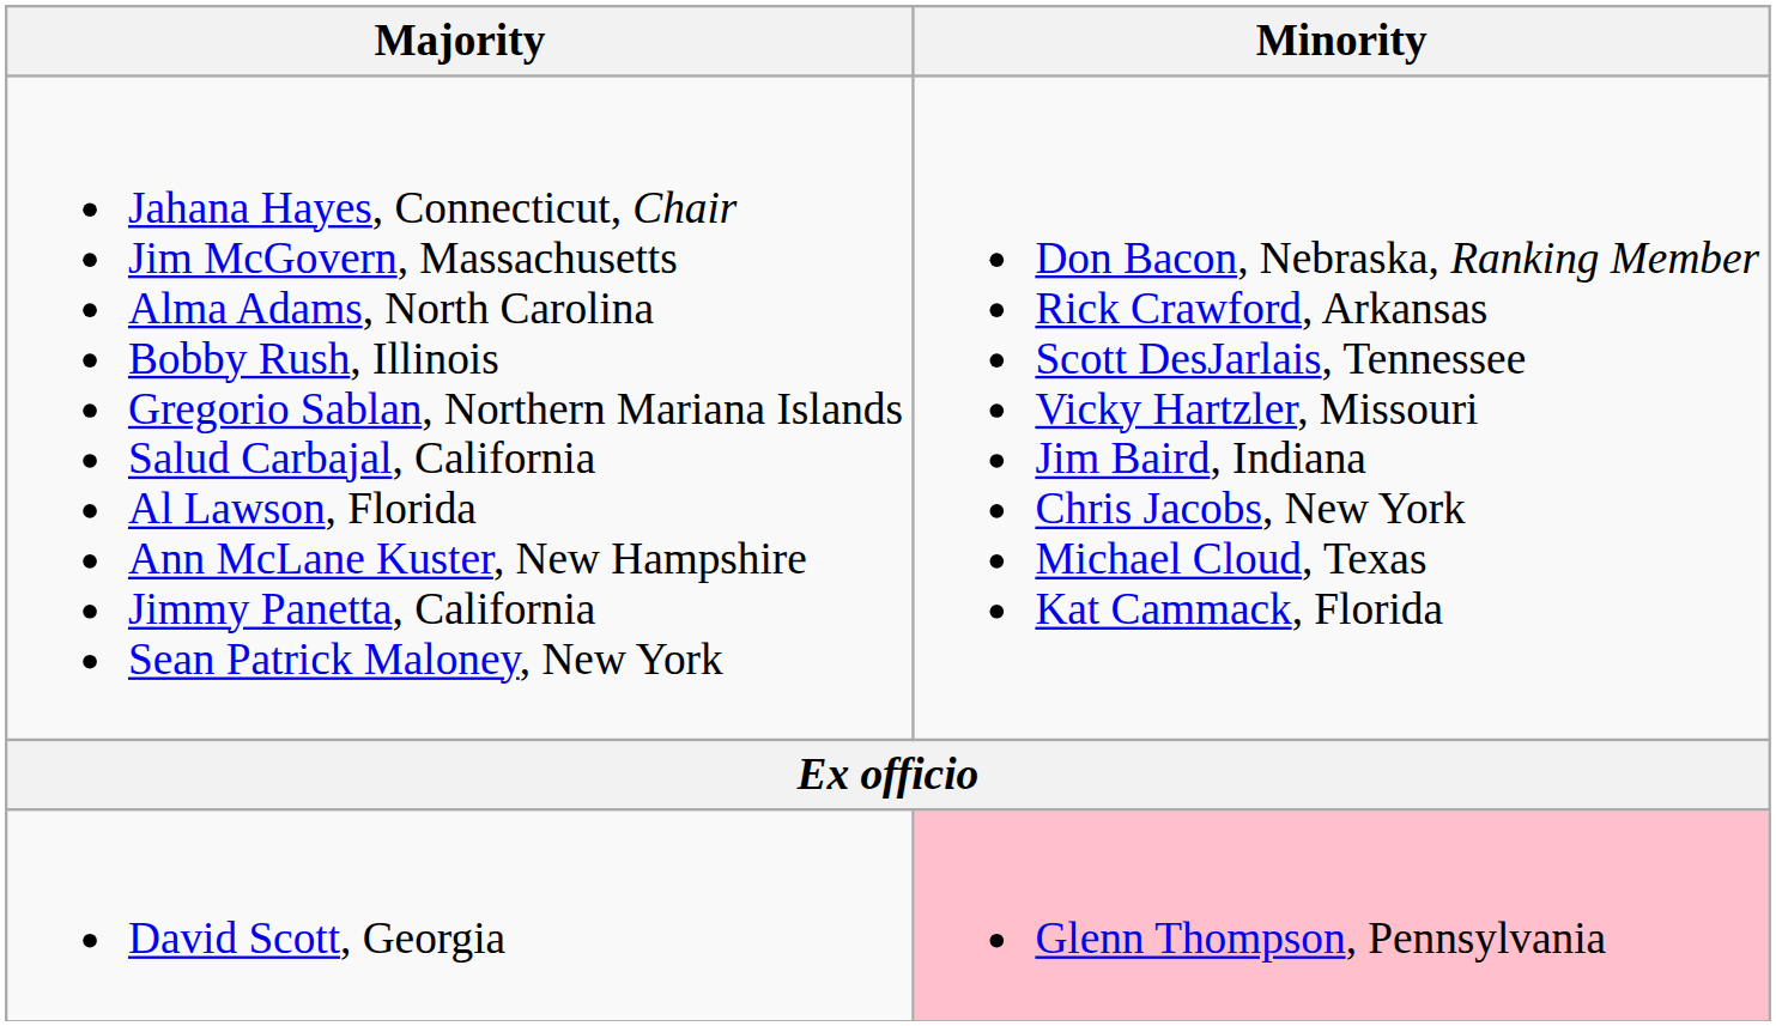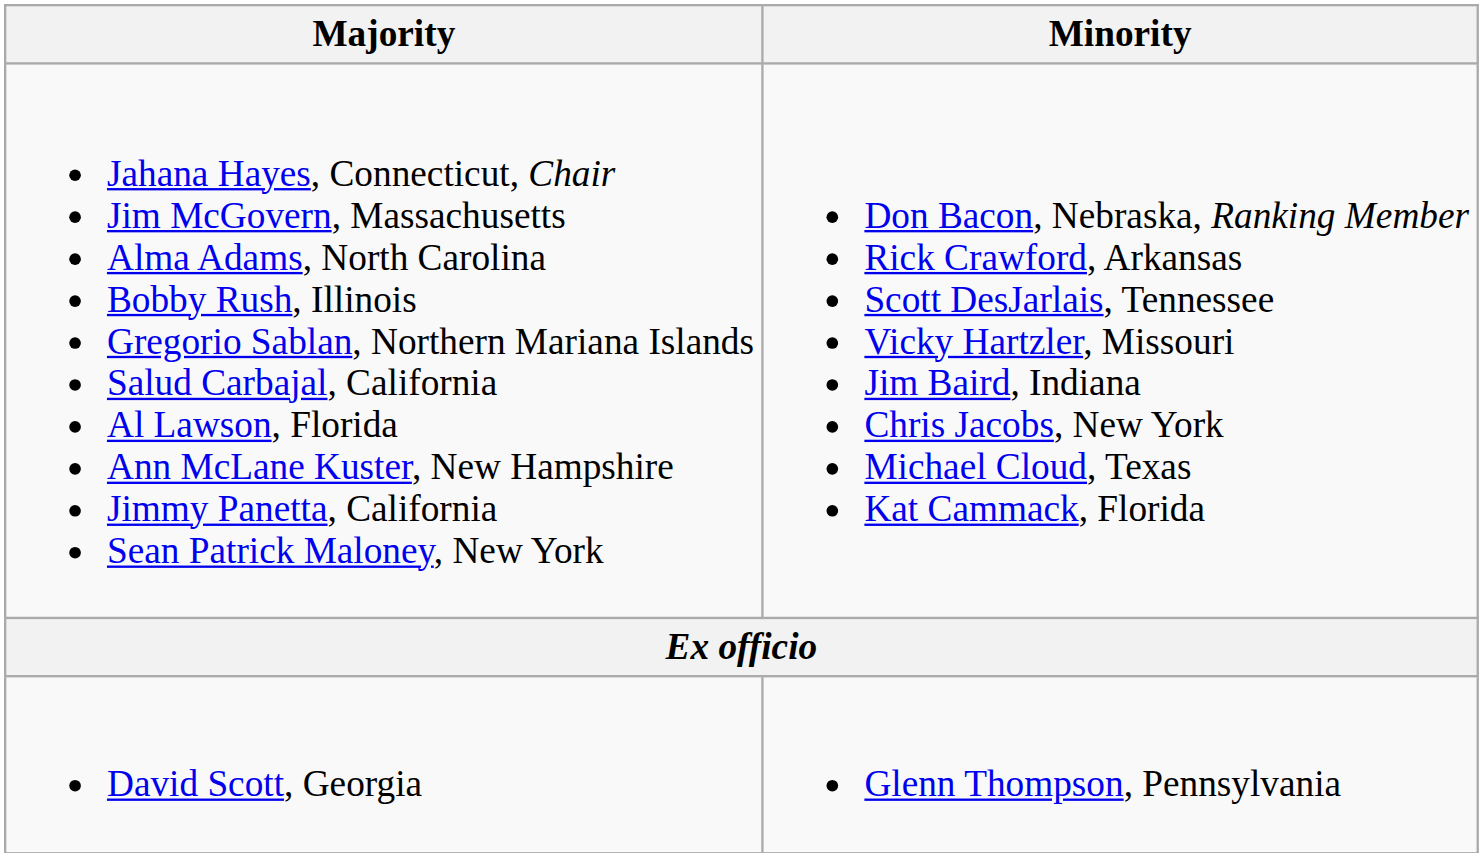David Scott, Georgia | Minority: pink background -> no background
